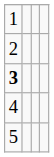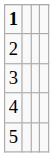1 | column 1: normal -> bold
3 | column 1: bold -> normal
